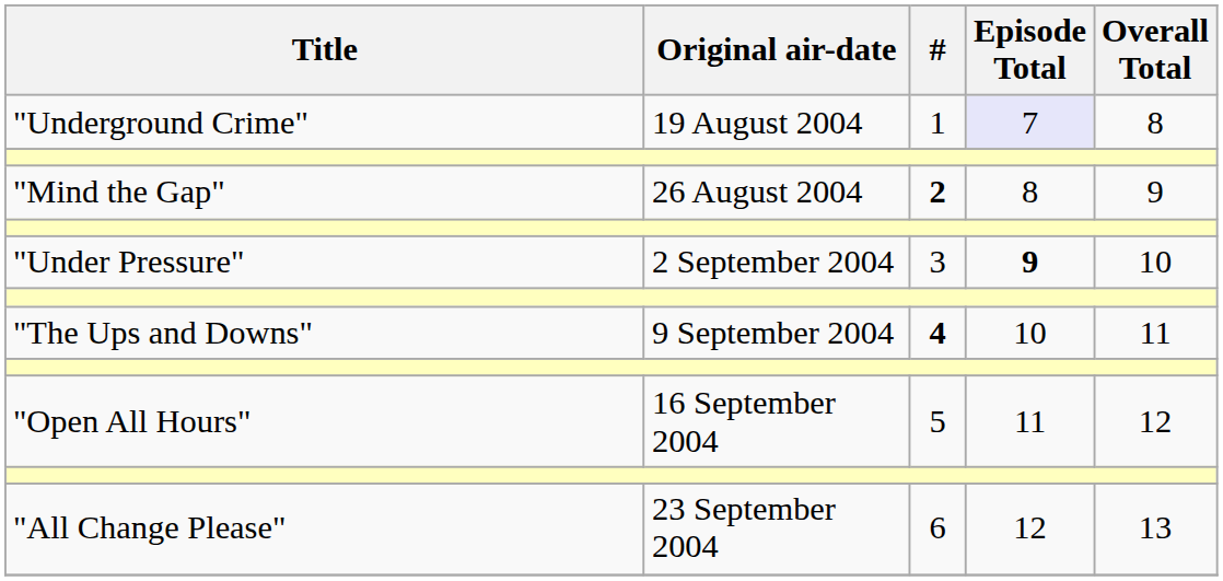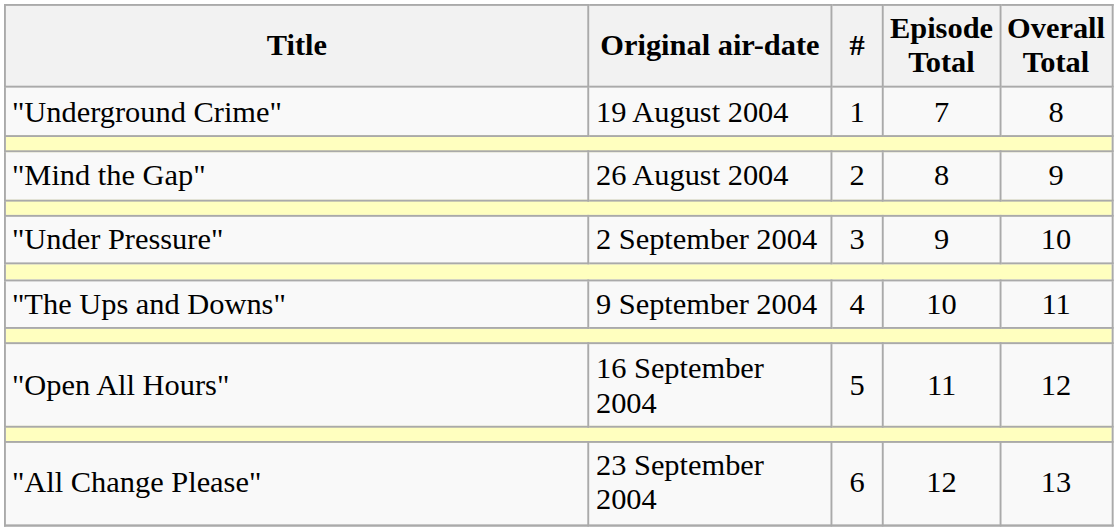"Underground Crime" | Episode Total: lavender background -> no background
"Mind the Gap" | #: bold -> normal
"Under Pressure" | Episode Total: bold -> normal
"The Ups and Downs" | #: bold -> normal
